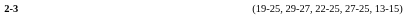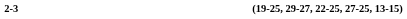row 1 | column 2: normal -> bold
